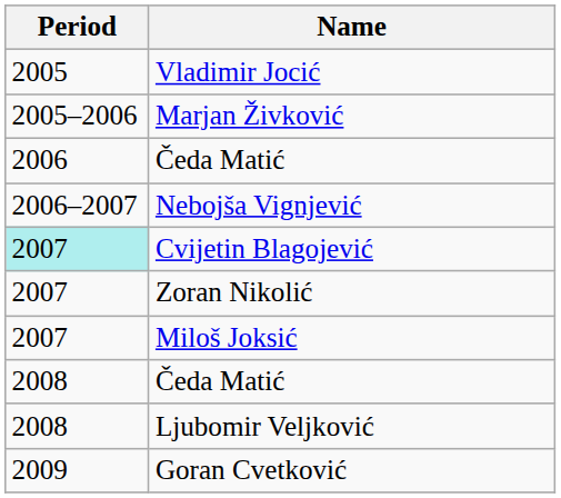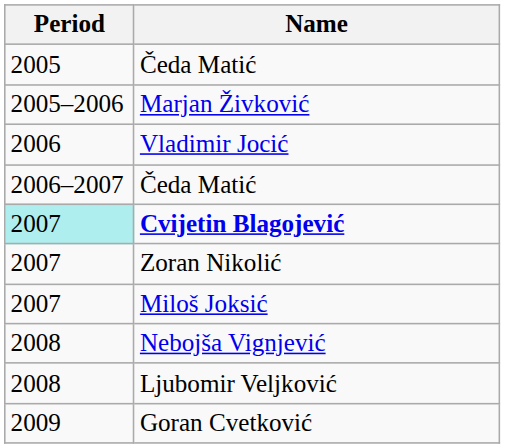row 2 | Name: Vladimir Jocić -> Čeda Matić
row 4 | Name: Čeda Matić -> Vladimir Jocić
row 5 | Name: Nebojša Vignjević -> Čeda Matić
row 6 | Name: normal -> bold
row 9 | Name: Čeda Matić -> Nebojša Vignjević
